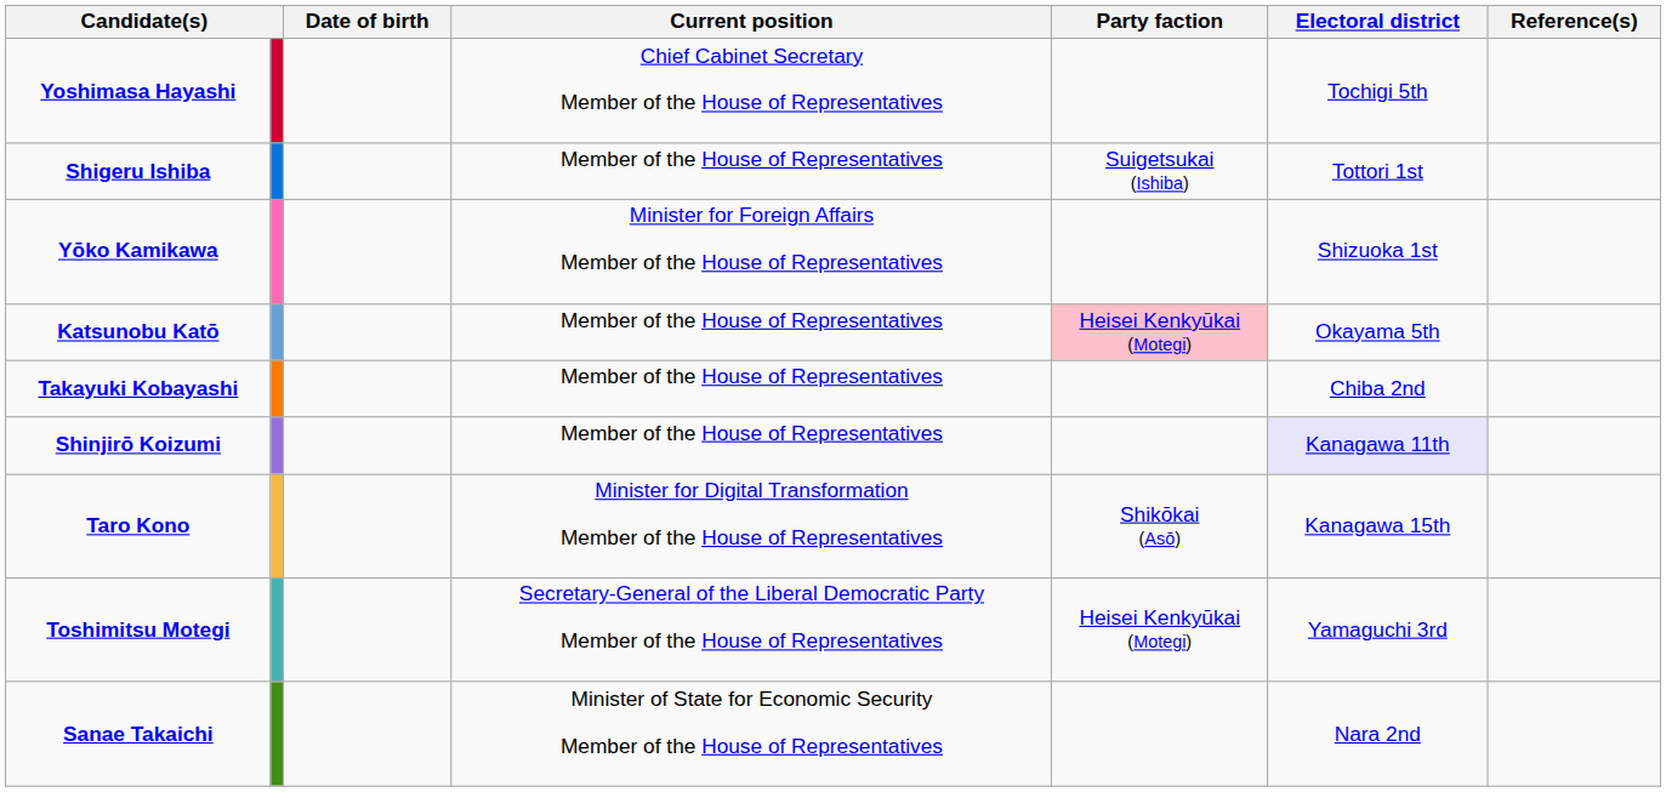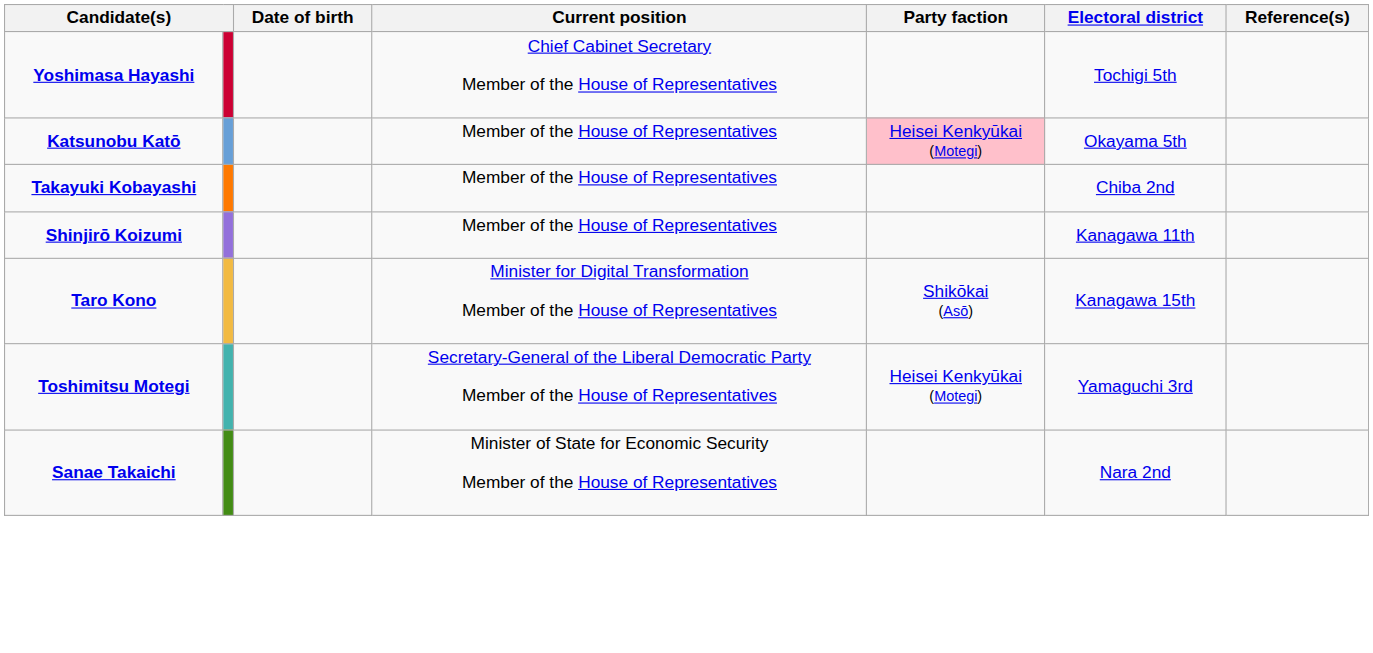- row: Shigeru Ishiba | Member of the House of Representatives | Suigetsukai (Ishiba) | Tottori 1st
- row: Yōko Kamikawa | Minister for Foreign Affairs Member of the House of Representatives | Shizuoka 1st
Shinjirō Koizumi | Electoral district: lavender background -> no background
